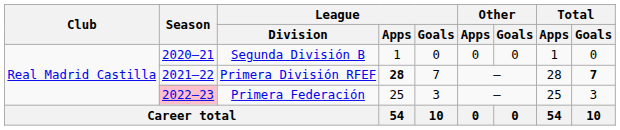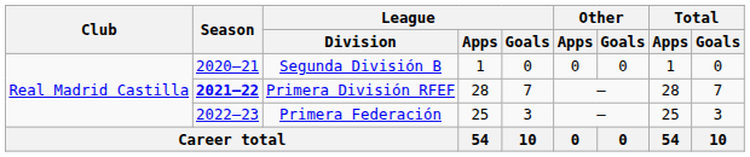Primera División RFEF | Season: normal -> bold
Primera División RFEF | League / Apps: bold -> normal
Primera División RFEF | Total / Goals: bold -> normal
Primera Federación | Season: pink background -> no background
